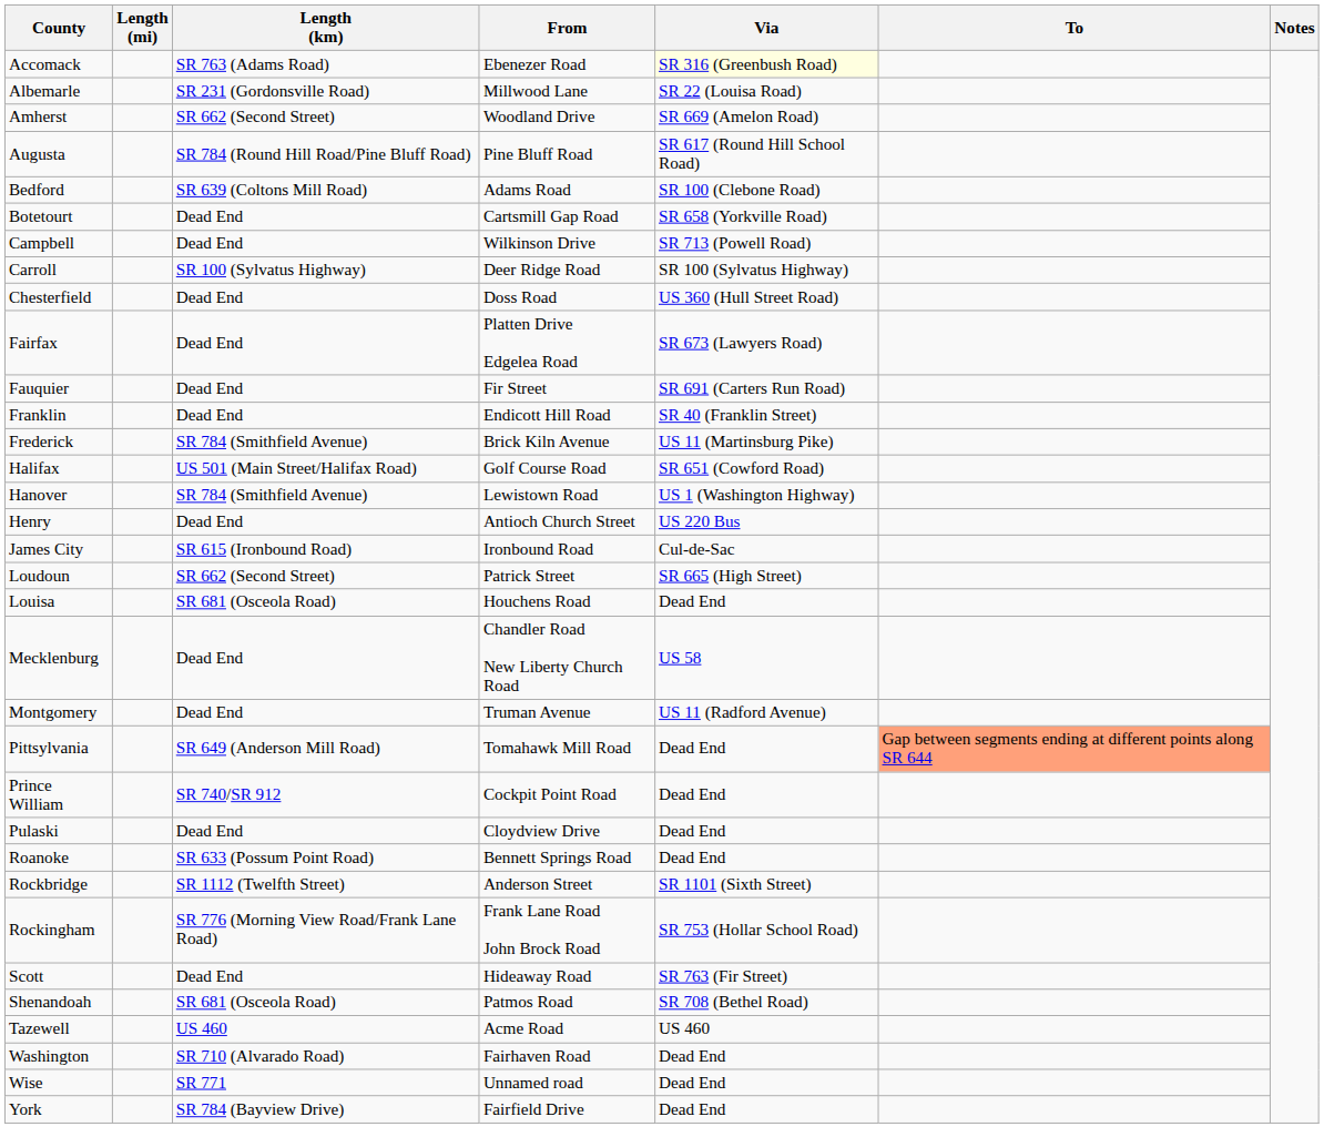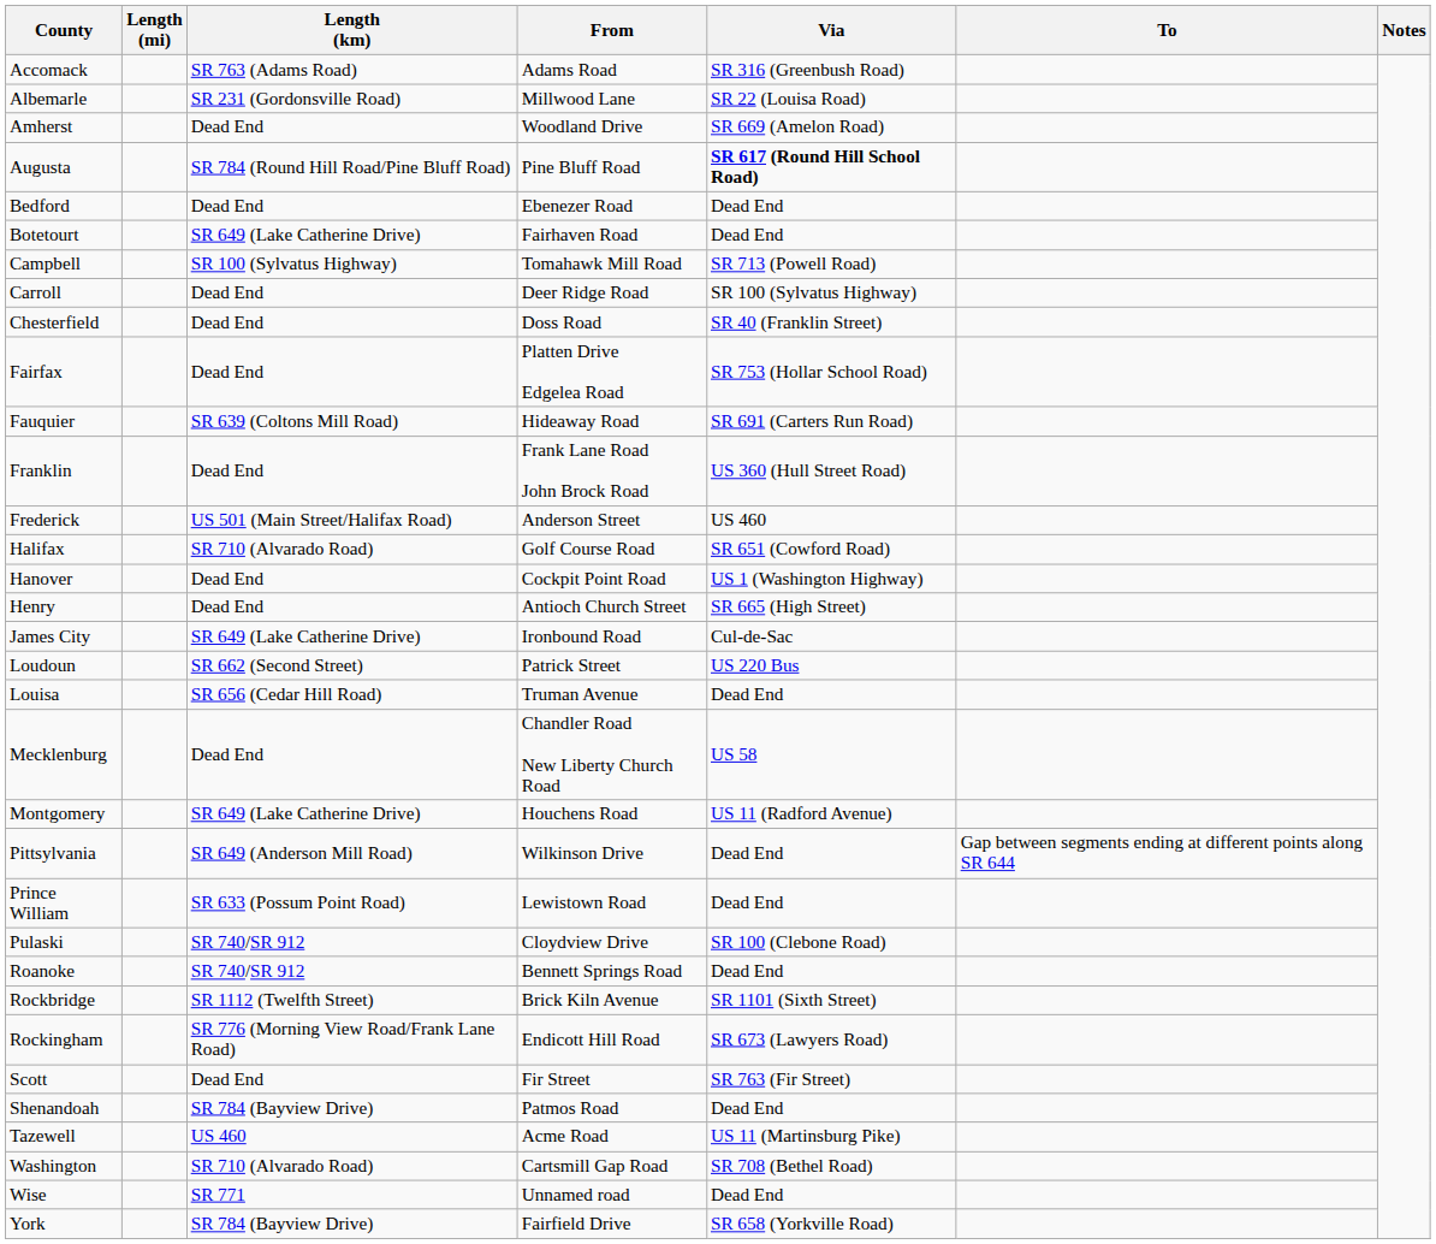Accomack | From: Ebenezer Road -> Adams Road
Accomack | Via: lightyellow background -> no background
Amherst | Length (km): SR 662 (Second Street) -> Dead End
Augusta | Via: normal -> bold
Bedford | Length (km): SR 639 (Coltons Mill Road) -> Dead End
Bedford | From: Adams Road -> Ebenezer Road
Bedford | Via: SR 100 (Clebone Road) -> Dead End
Botetourt | Length (km): Dead End -> SR 649 (Lake Catherine Drive)
Botetourt | From: Cartsmill Gap Road -> Fairhaven Road
Botetourt | Via: SR 658 (Yorkville Road) -> Dead End
Campbell | Length (km): Dead End -> SR 100 (Sylvatus Highway)
Campbell | From: Wilkinson Drive -> Tomahawk Mill Road
Carroll | Length (km): SR 100 (Sylvatus Highway) -> Dead End
Chesterfield | Via: US 360 (Hull Street Road) -> SR 40 (Franklin Street)
Fairfax | Via: SR 673 (Lawyers Road) -> SR 753 (Hollar School Road)
Fauquier | Length (km): Dead End -> SR 639 (Coltons Mill Road)
Fauquier | From: Fir Street -> Hideaway Road
Franklin | From: Endicott Hill Road -> Frank Lane Road John Brock Road
Franklin | Via: SR 40 (Franklin Street) -> US 360 (Hull Street Road)
Frederick | Length (km): SR 784 (Smithfield Avenue) -> US 501 (Main Street/Halifax Road)
Frederick | From: Brick Kiln Avenue -> Anderson Street
Frederick | Via: US 11 (Martinsburg Pike) -> US 460
Halifax | Length (km): US 501 (Main Street/Halifax Road) -> SR 710 (Alvarado Road)
Hanover | Length (km): SR 784 (Smithfield Avenue) -> Dead End
Hanover | From: Lewistown Road -> Cockpit Point Road
Henry | Via: US 220 Bus -> SR 665 (High Street)
James City | Length (km): SR 615 (Ironbound Road) -> SR 649 (Lake Catherine Drive)
Loudoun | Via: SR 665 (High Street) -> US 220 Bus
Louisa | Length (km): SR 681 (Osceola Road) -> SR 656 (Cedar Hill Road)
Louisa | From: Houchens Road -> Truman Avenue
Montgomery | Length (km): Dead End -> SR 649 (Lake Catherine Drive)
Montgomery | From: Truman Avenue -> Houchens Road
Pittsylvania | From: Tomahawk Mill Road -> Wilkinson Drive
Pittsylvania | To: lightsalmon background -> no background
Prince William | Length (km): SR 740/SR 912 -> SR 633 (Possum Point Road)
Prince William | From: Cockpit Point Road -> Lewistown Road
Pulaski | Length (km): Dead End -> SR 740/SR 912
Pulaski | Via: Dead End -> SR 100 (Clebone Road)
Roanoke | Length (km): SR 633 (Possum Point Road) -> SR 740/SR 912
Rockbridge | From: Anderson Street -> Brick Kiln Avenue
Rockingham | From: Frank Lane Road John Brock Road -> Endicott Hill Road
Rockingham | Via: SR 753 (Hollar School Road) -> SR 673 (Lawyers Road)
Scott | From: Hideaway Road -> Fir Street
Shenandoah | Length (km): SR 681 (Osceola Road) -> SR 784 (Bayview Drive)
Shenandoah | Via: SR 708 (Bethel Road) -> Dead End
Tazewell | Via: US 460 -> US 11 (Martinsburg Pike)
Washington | From: Fairhaven Road -> Cartsmill Gap Road
Washington | Via: Dead End -> SR 708 (Bethel Road)
York | Via: Dead End -> SR 658 (Yorkville Road)
